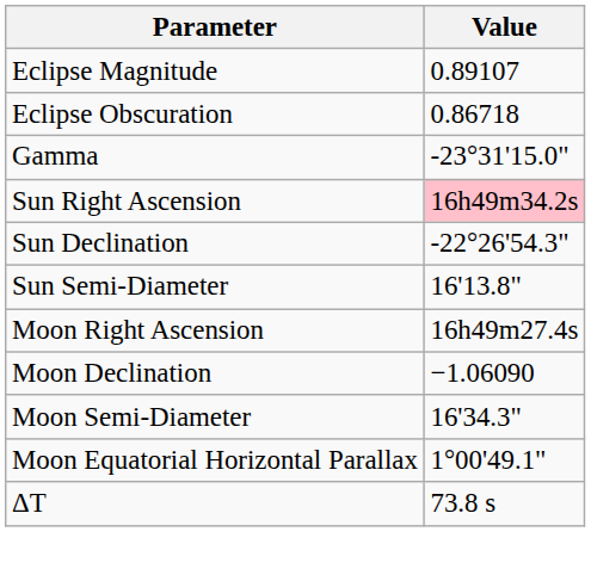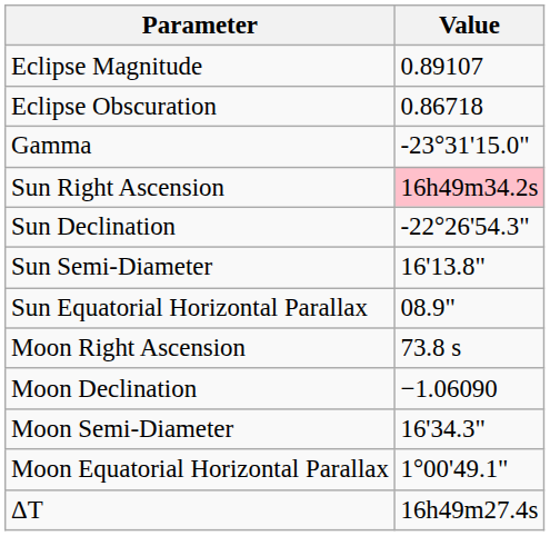+ row: Sun Equatorial Horizontal Parallax | 08.9"
Moon Right Ascension | Value: 16h49m27.4s -> 73.8 s
ΔT | Value: 73.8 s -> 16h49m27.4s
